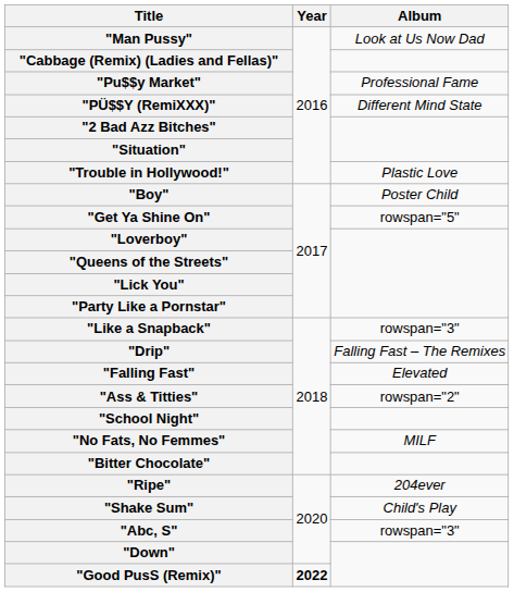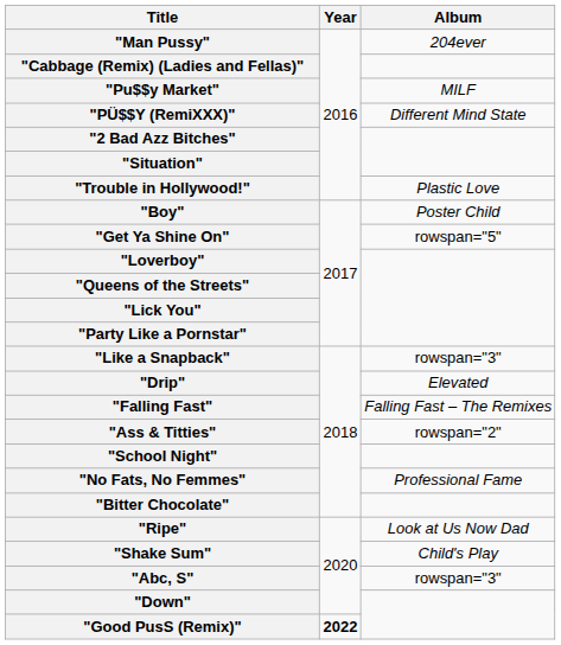"Man Pussy" | Album: Look at Us Now Dad -> 204ever
"Pu$$y Market" | Album: Professional Fame -> MILF
"Drip" | Album: Falling Fast – The Remixes -> Elevated
"Falling Fast" | Album: Elevated -> Falling Fast – The Remixes
"No Fats, No Femmes" | Album: MILF -> Professional Fame
"Ripe" | Album: 204ever -> Look at Us Now Dad
